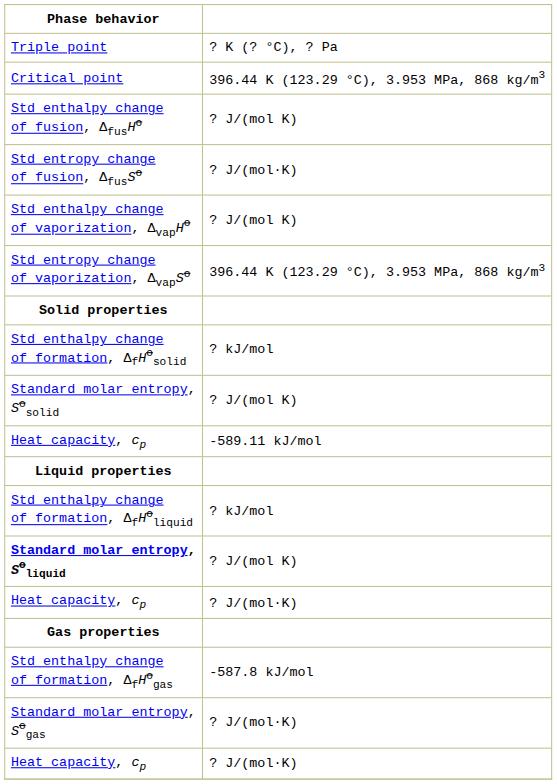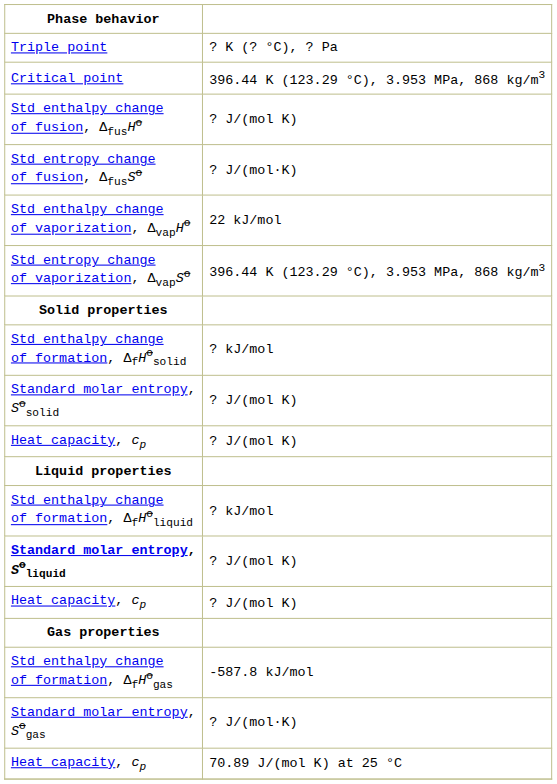row 6 | column 2: ? J/(mol K) -> 22 kJ/mol
row 11 | column 2: -589.11 kJ/mol -> ? J/(mol K)
row 15 | column 2: ? J/(mol·K) -> ? J/(mol K)
row 19 | column 2: ? J/(mol·K) -> 70.89 J/(mol K) at 25 °C
